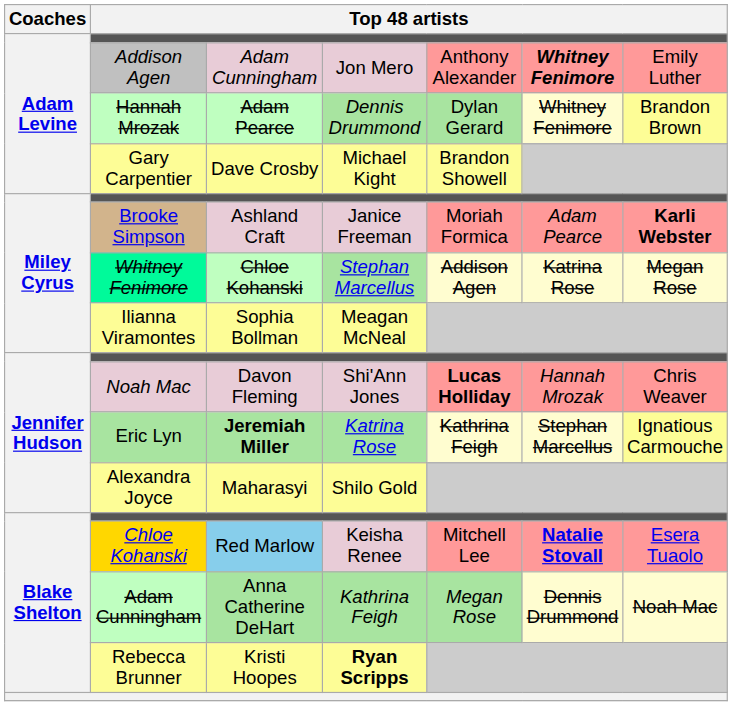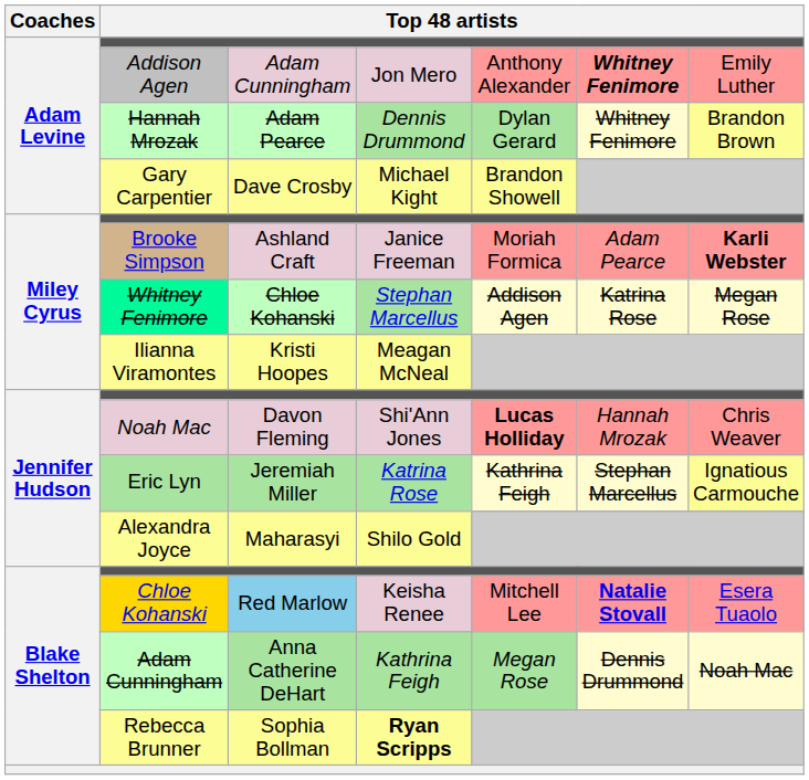Ilianna Viramontes | column 3: Sophia Bollman -> Kristi Hoopes
Eric Lyn | column 3: bold -> normal
Rebecca Brunner | column 3: Kristi Hoopes -> Sophia Bollman
